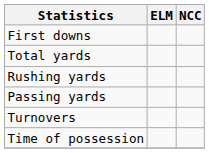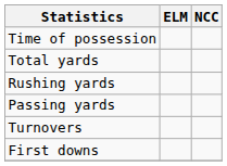rows swapped: First downs <-> Time of possession
